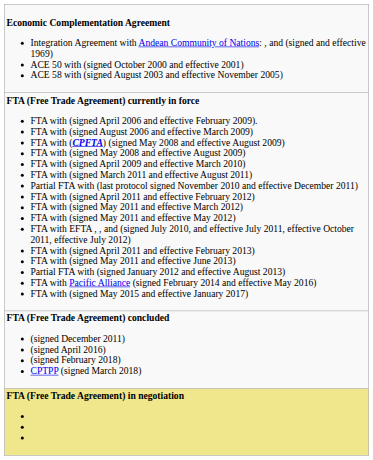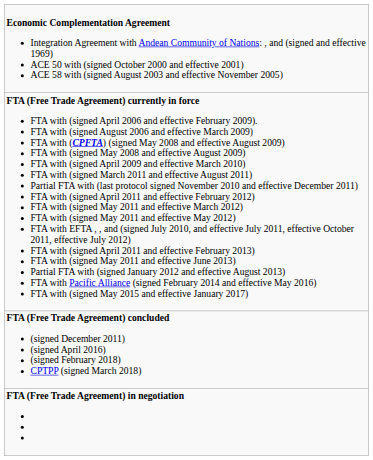row 4 | column 1: khaki background -> no background
